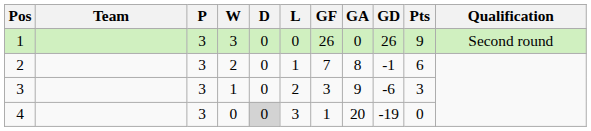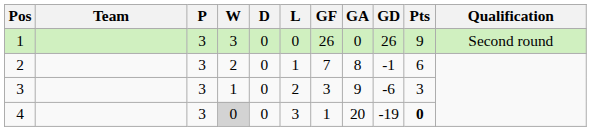4 | W: no background -> lightgrey background
4 | D: lightgrey background -> no background
4 | Pts: normal -> bold
